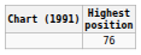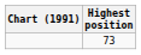row 2 | Highest position: 76 -> 73
